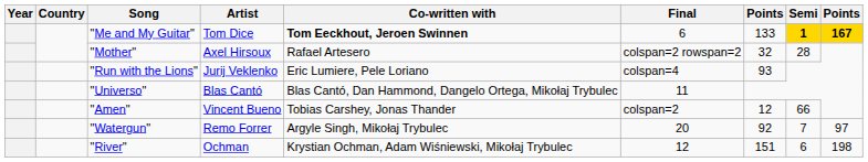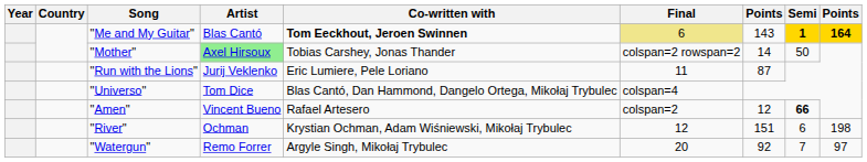"Me and My Guitar" | Artist: Tom Dice -> Blas Cantó
"Me and My Guitar" | Final: no background -> khaki background
"Me and My Guitar" | column 7: 133 -> 143
"Me and My Guitar" | column 9: 167 -> 164
"Mother" | Artist: no background -> lightgreen background
"Mother" | Co-written with: Rafael Artesero -> Tobias Carshey, Jonas Thander
"Mother" | column 7: 32 -> 14
"Mother" | Semi: 28 -> 50
"Run with the Lions" | Final: colspan=4 -> 11
"Run with the Lions" | column 7: 93 -> 87
"Universo" | Artist: Blas Cantó -> Tom Dice
"Universo" | Final: 11 -> colspan=4
"Amen" | Co-written with: Tobias Carshey, Jonas Thander -> Rafael Artesero
"Amen" | Semi: normal -> bold
rows swapped: "River" <-> "Watergun"
